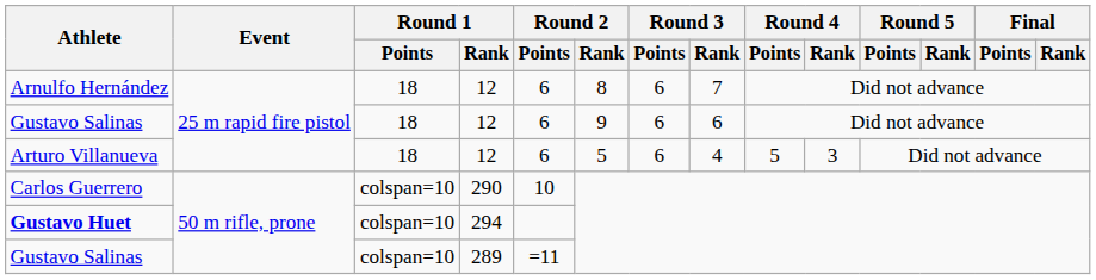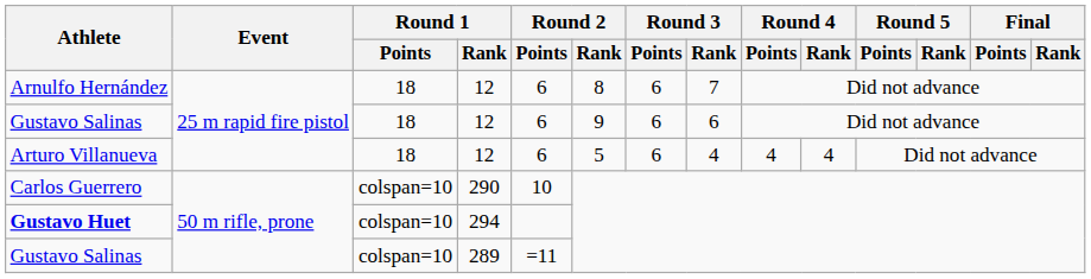Arturo Villanueva | Round 4 / Points: 5 -> 4
Arturo Villanueva | Round 4 / Rank: 3 -> 4
